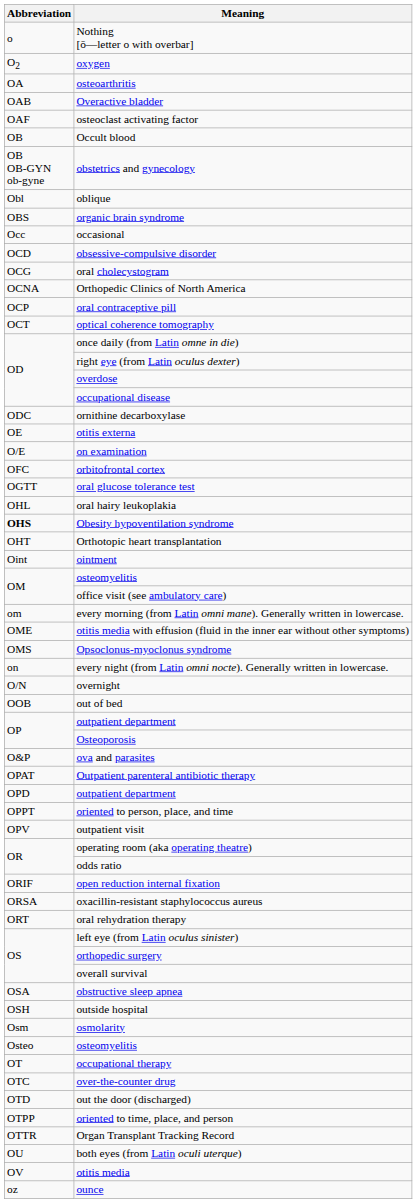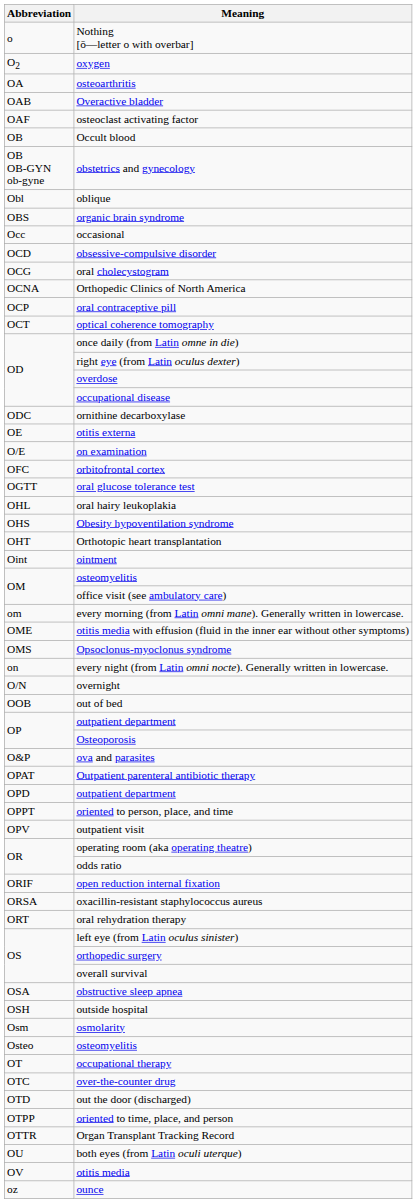row 27 | Abbreviation: bold -> normal
